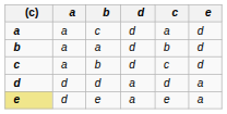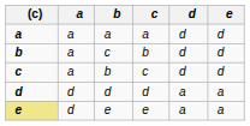columns swapped: c <-> d
row 2 | b: c -> a
row 3 | b: a -> c
